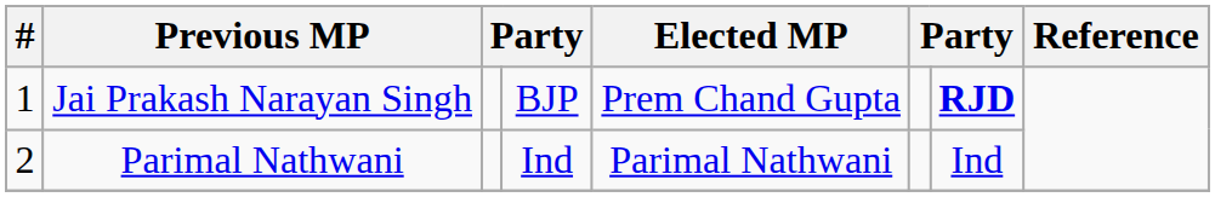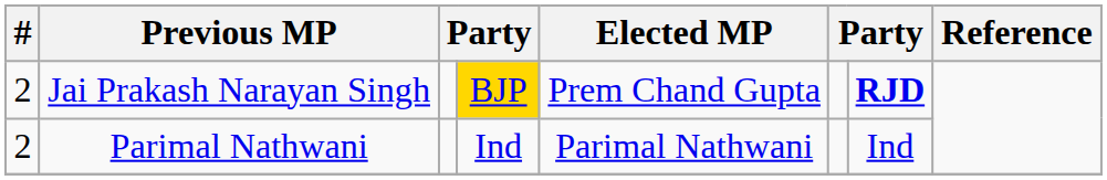Jai Prakash Narayan Singh | #: 1 -> 2
Jai Prakash Narayan Singh | column 4: no background -> gold background
